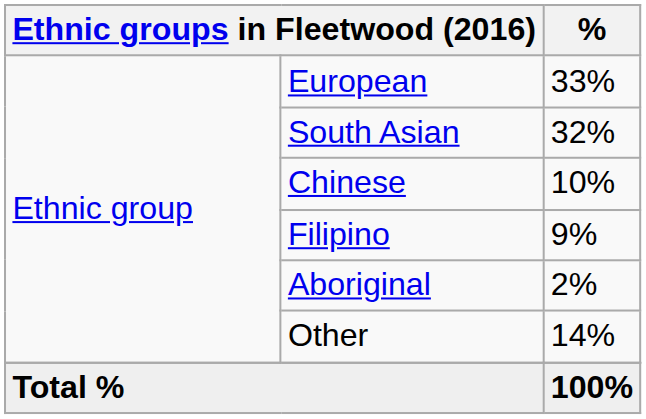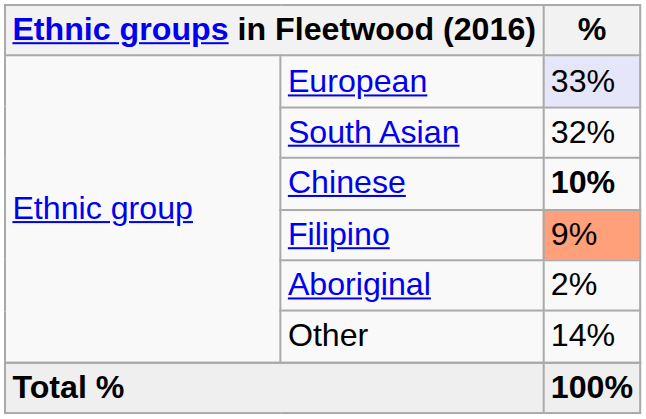European | %: no background -> lavender background
Chinese | %: normal -> bold
Filipino | %: no background -> lightsalmon background
